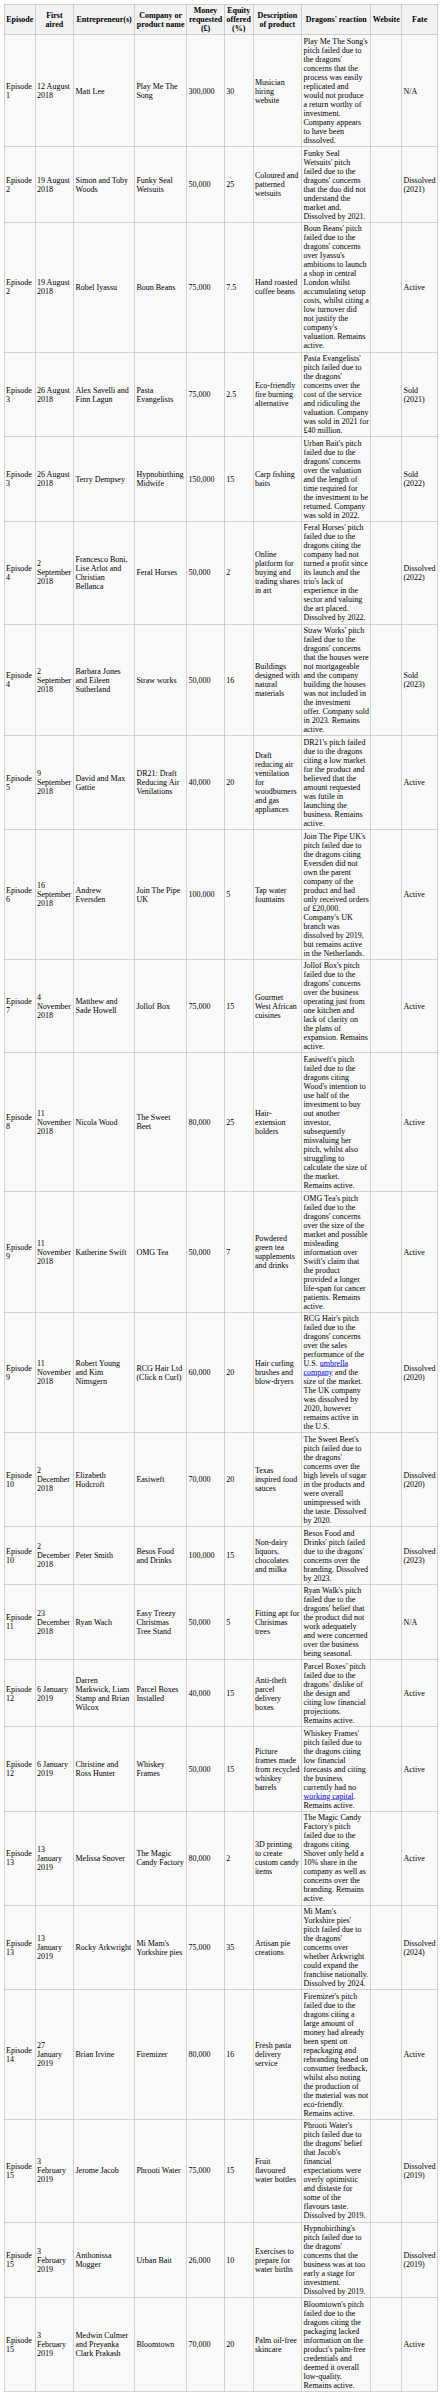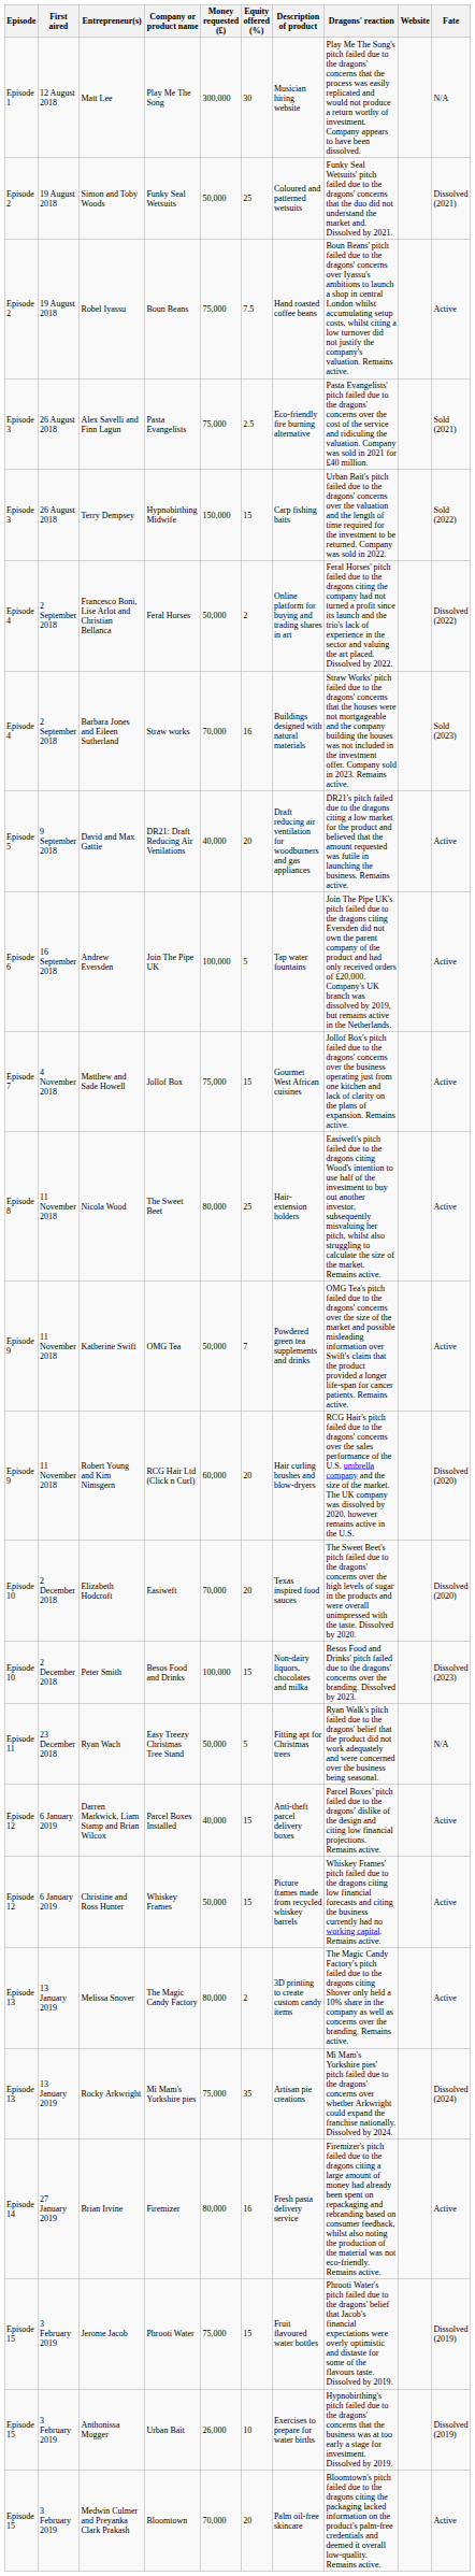Barbara Jones and Eileen Sutherland | Money requested (£): 50,000 -> 70,000
